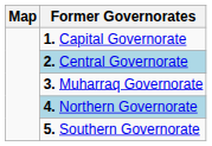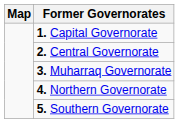2. Central Governorate | Former Governorates: lightblue background -> no background
4. Northern Governorate | Former Governorates: lightblue background -> no background
